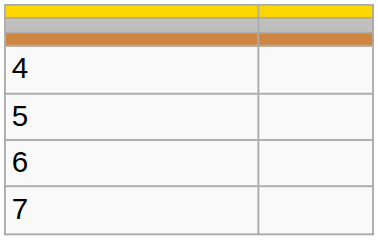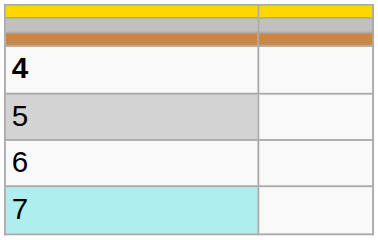row 4 | column 1: normal -> bold
row 5 | column 1: no background -> lightgrey background
row 7 | column 1: no background -> paleturquoise background
